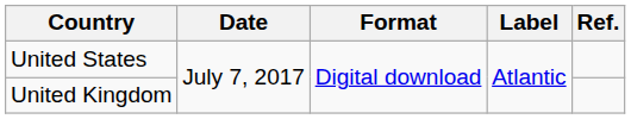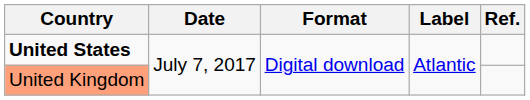United States | Country: normal -> bold
United Kingdom | Country: no background -> lightsalmon background
